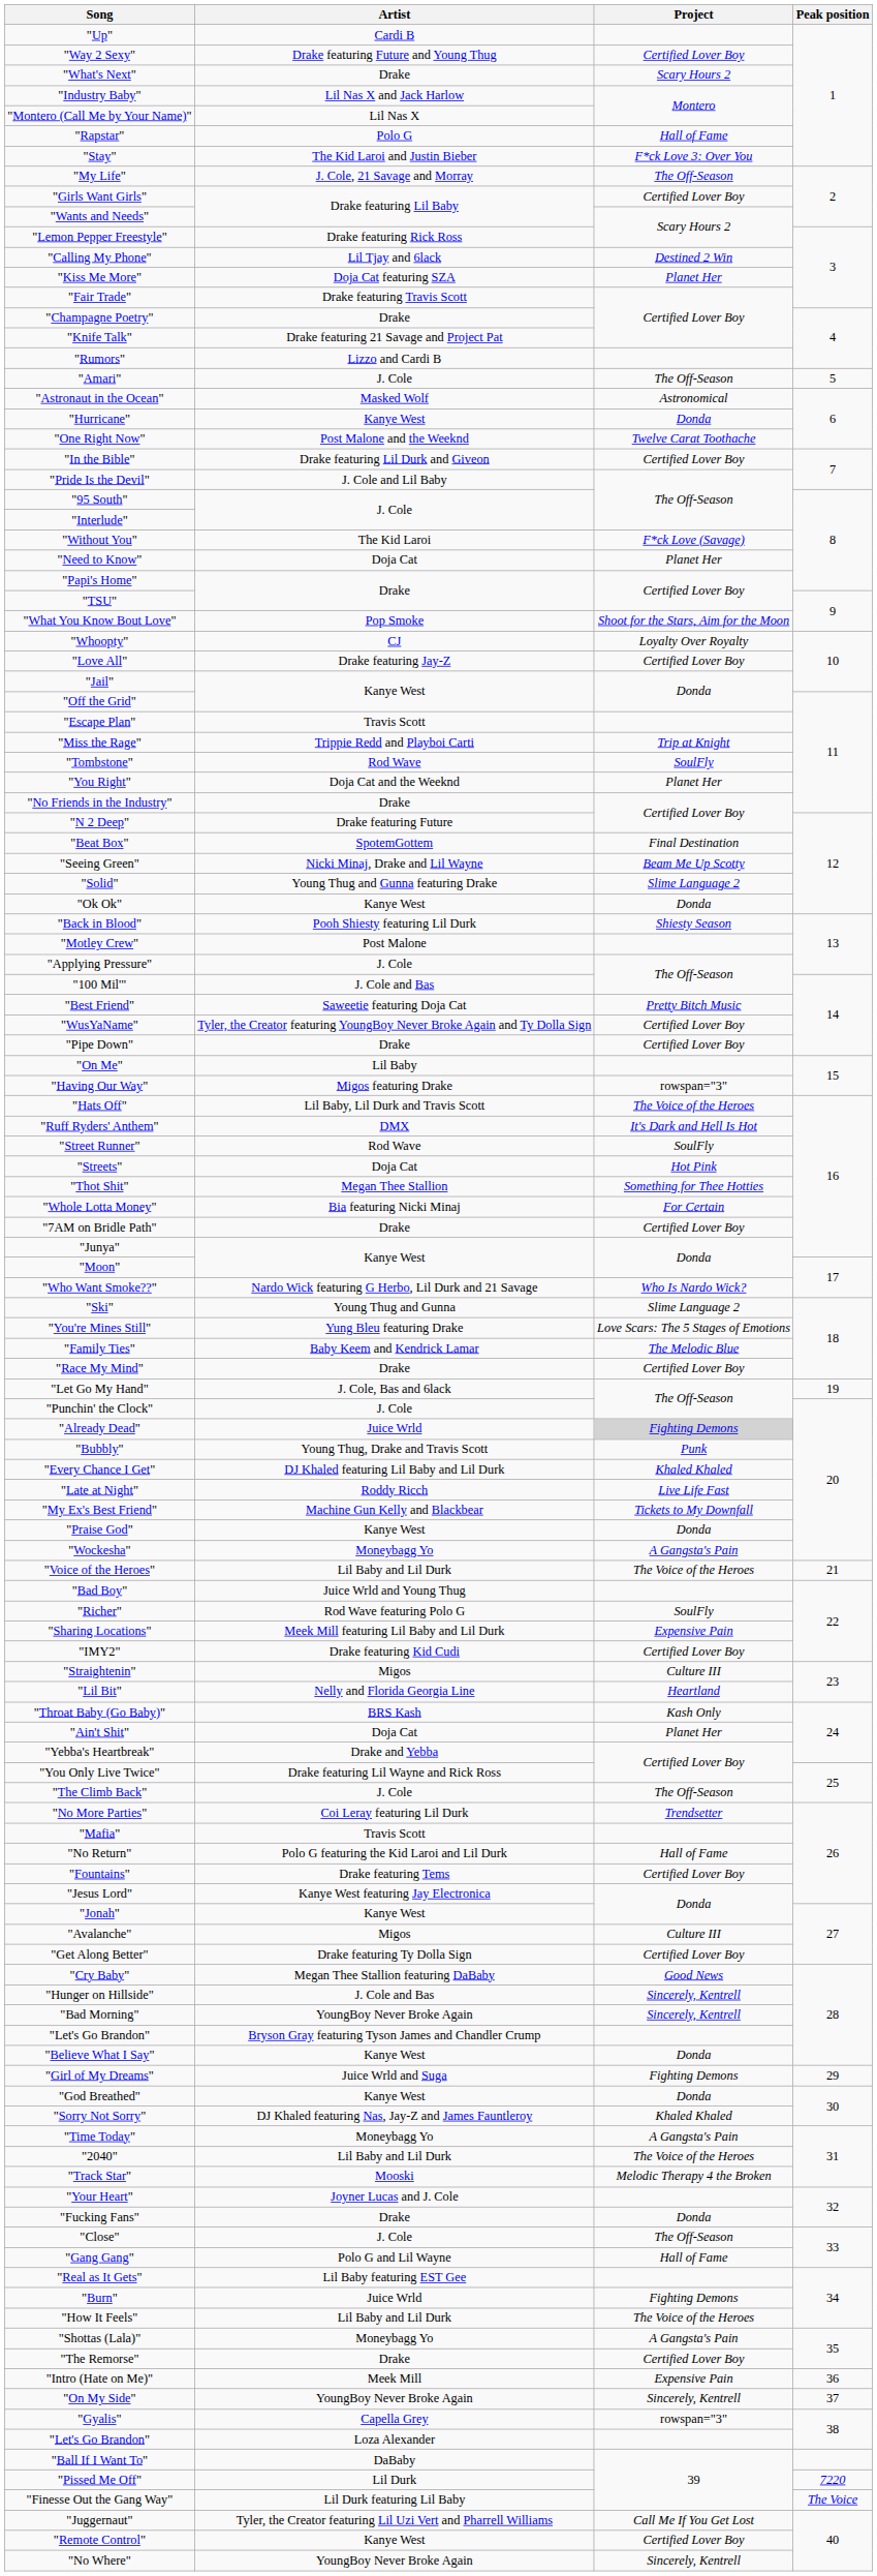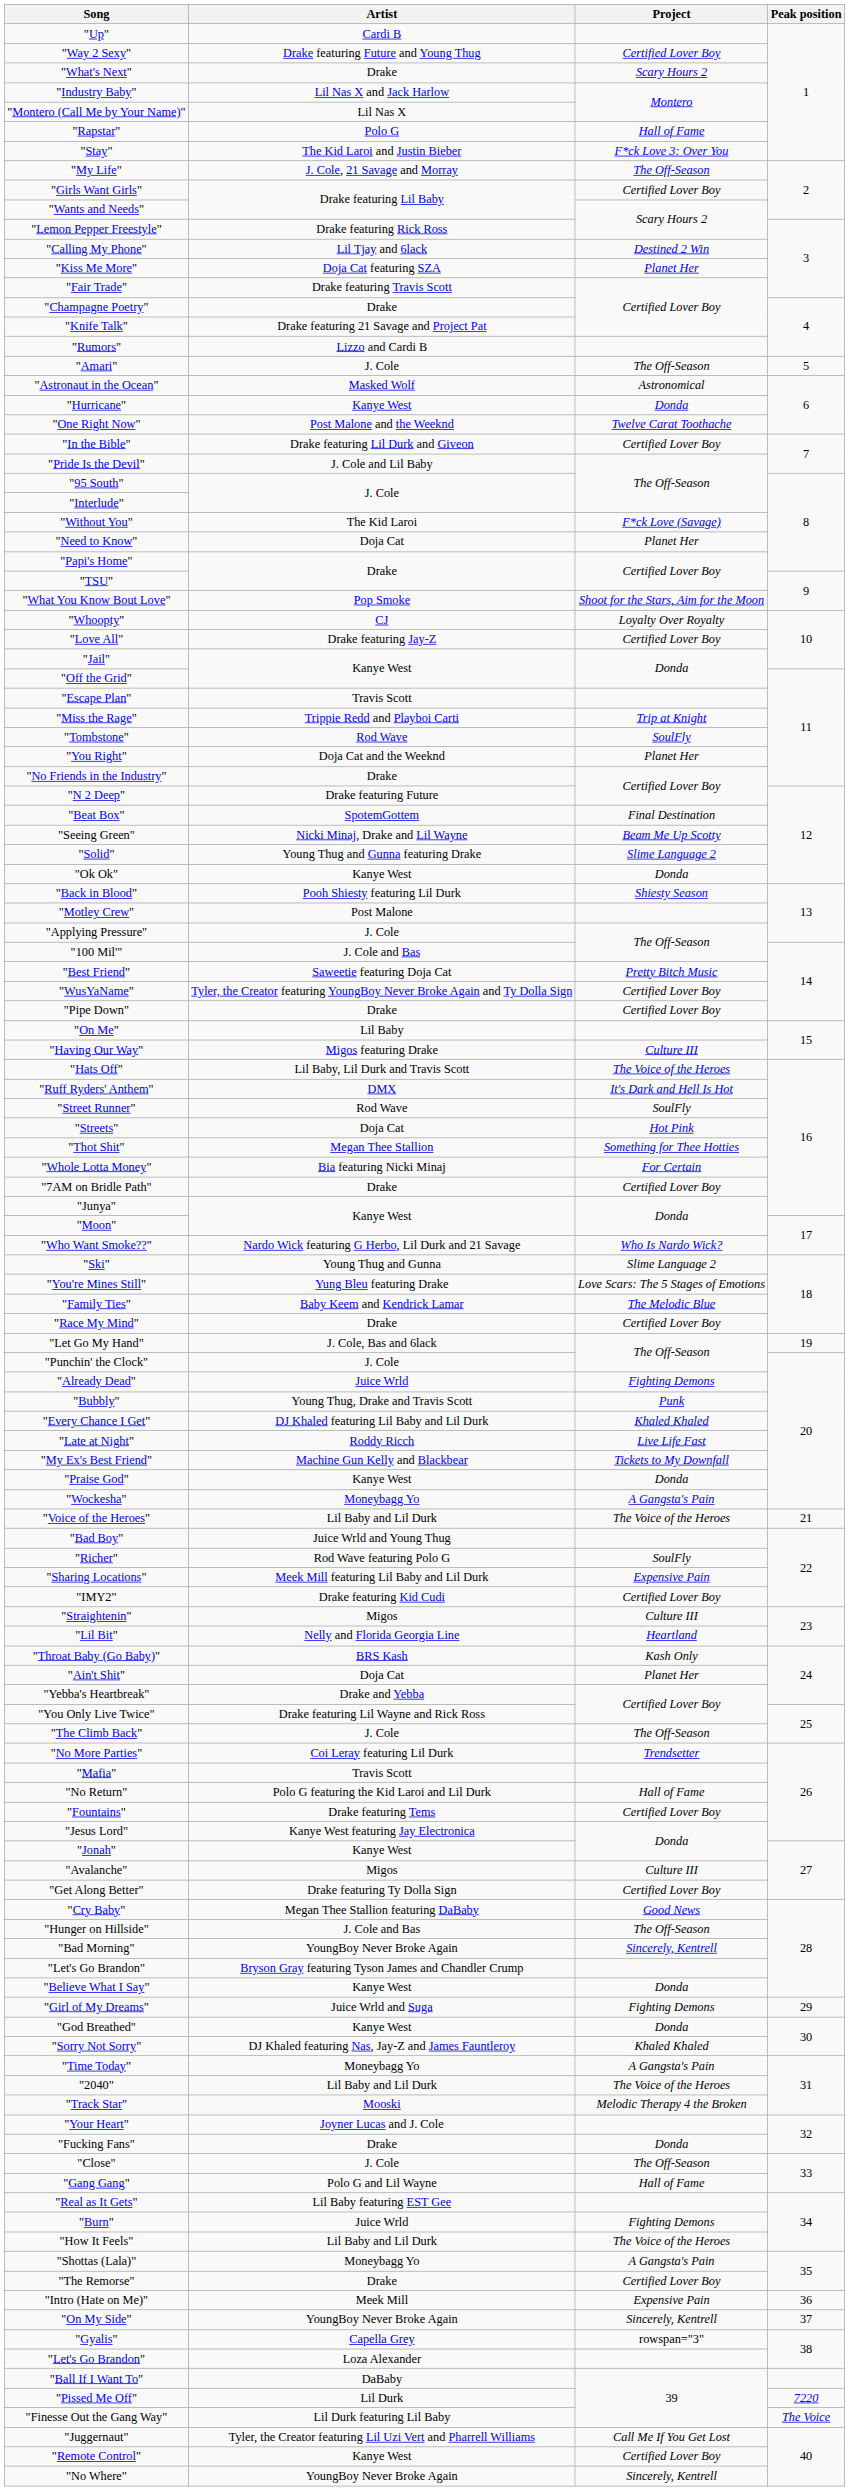"Having Our Way" | Project: rowspan="3" -> Culture III
"Already Dead" | Project: lightgrey background -> no background
"Hunger on Hillside" | Project: Sincerely, Kentrell -> The Off-Season
